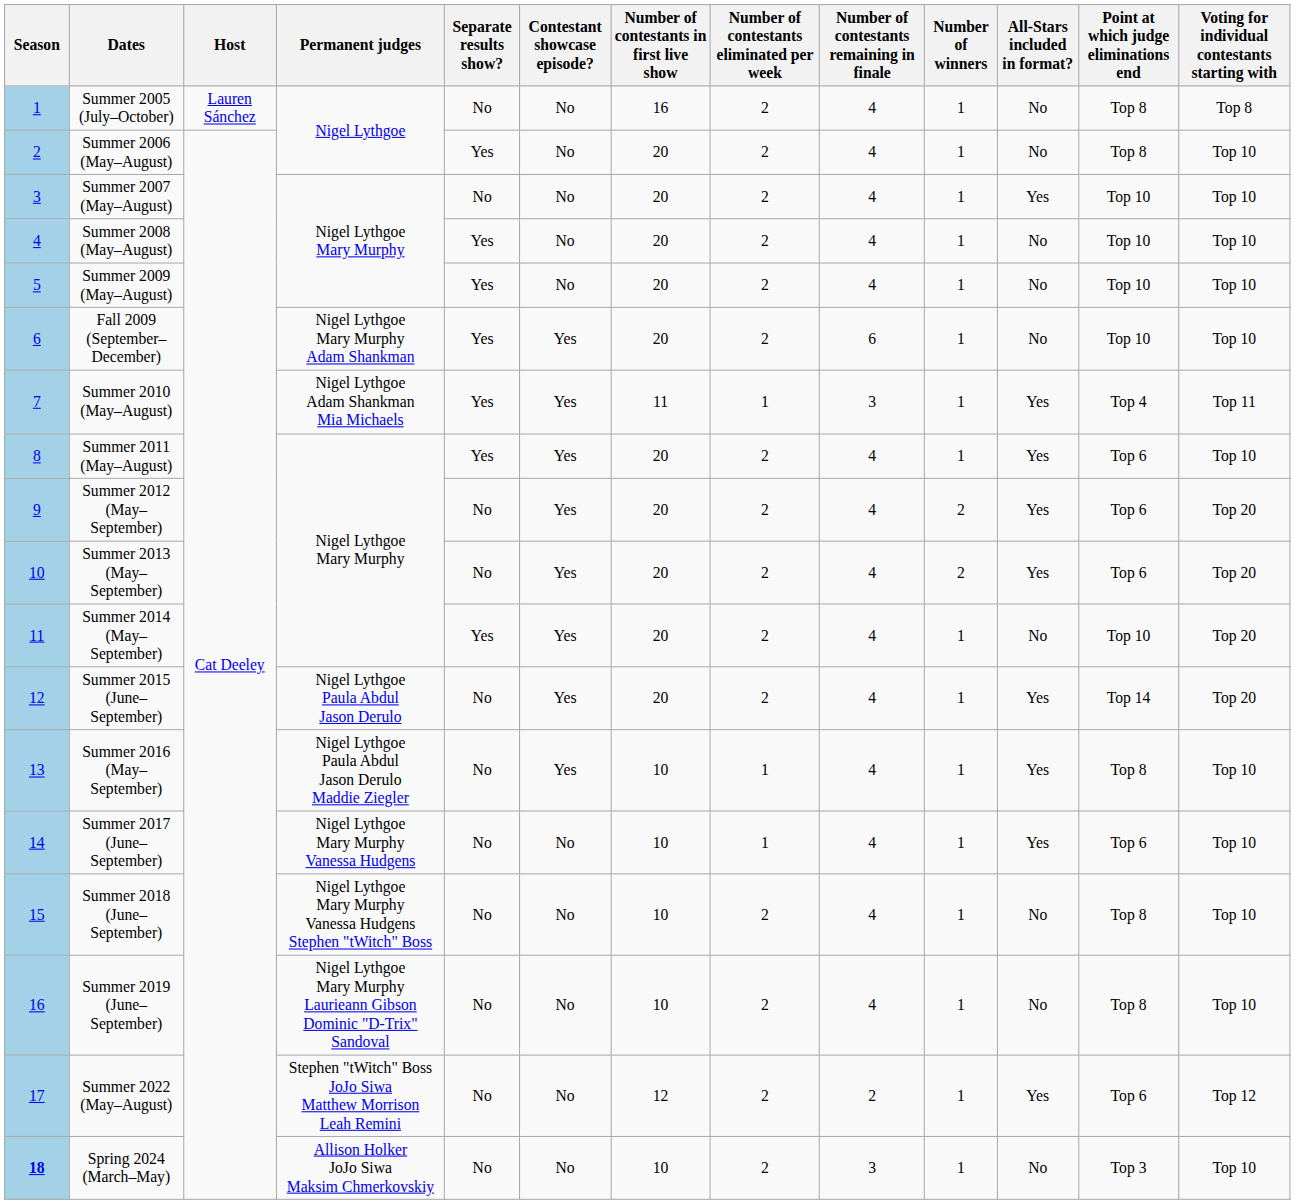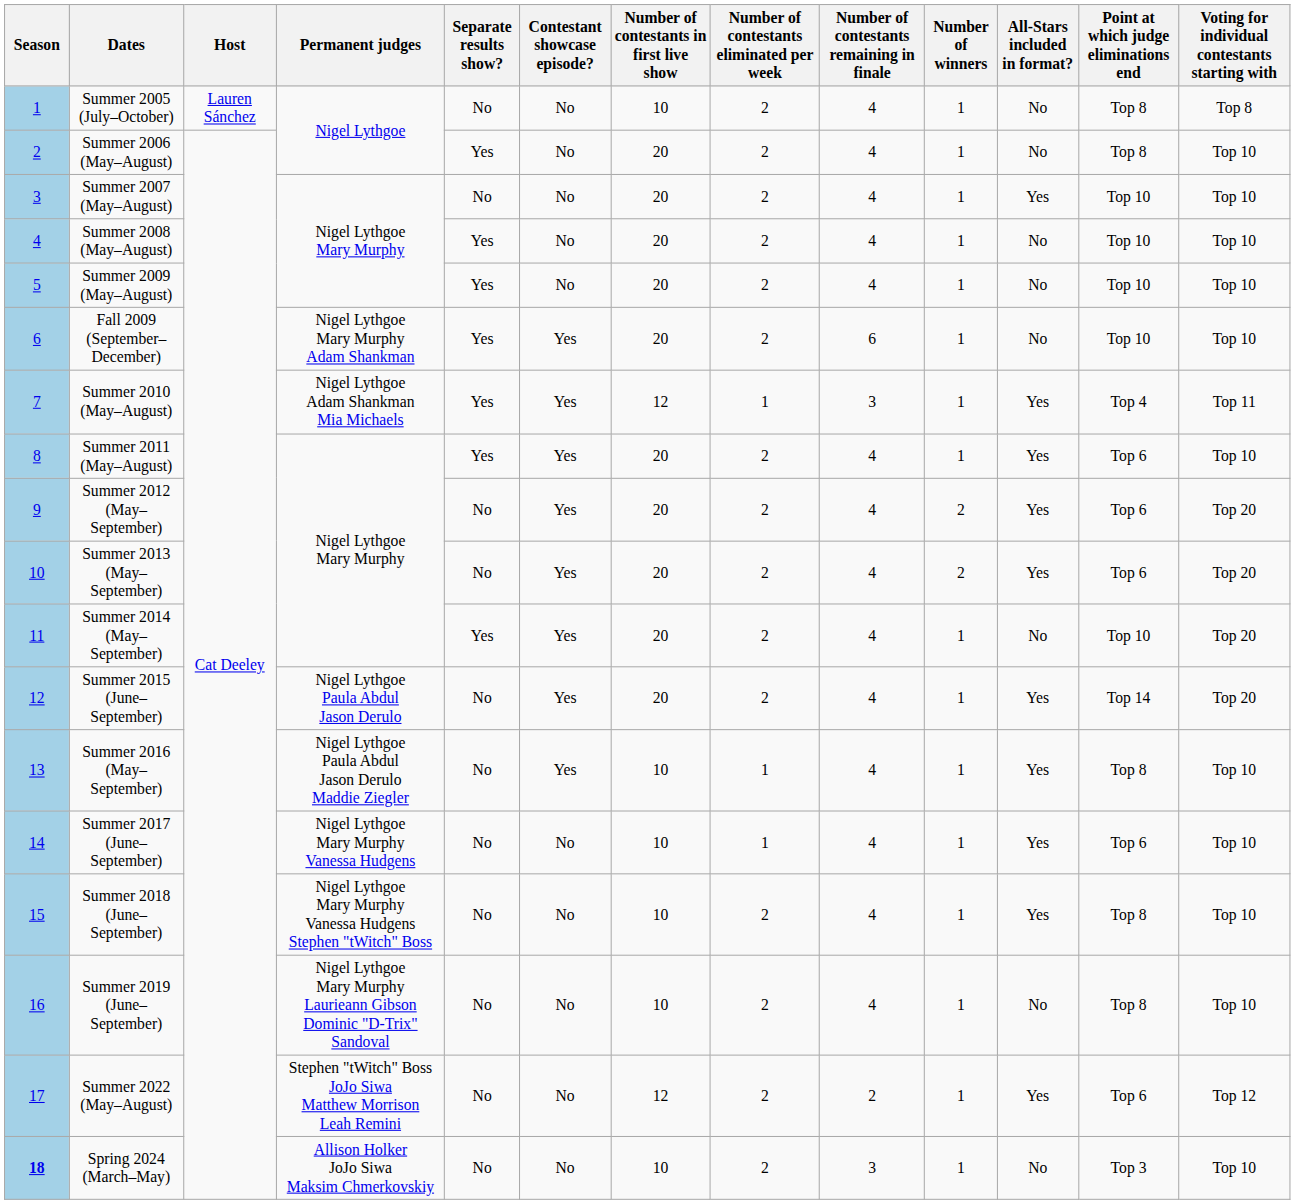Summer 2005 (July–October) | Number of contestants in first live show: 16 -> 10
Summer 2010 (May–August) | Number of contestants in first live show: 11 -> 12
Summer 2018 (June–September) | All-Stars included in format?: No -> Yes
